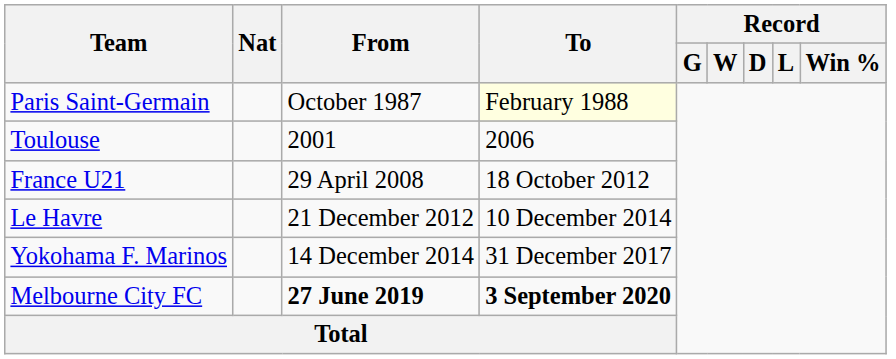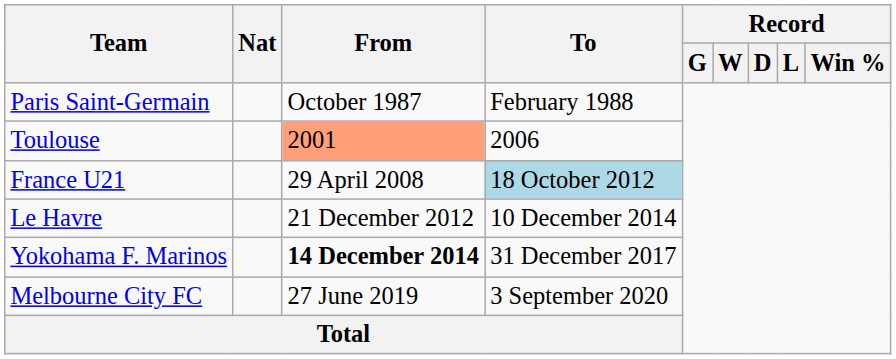Paris Saint-Germain | To: lightyellow background -> no background
Toulouse | From: no background -> lightsalmon background
France U21 | To: no background -> lightblue background
Yokohama F. Marinos | From: normal -> bold
Melbourne City FC | From: bold -> normal
Melbourne City FC | To: bold -> normal
